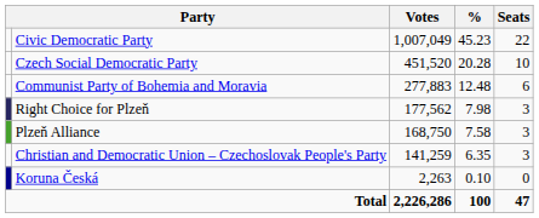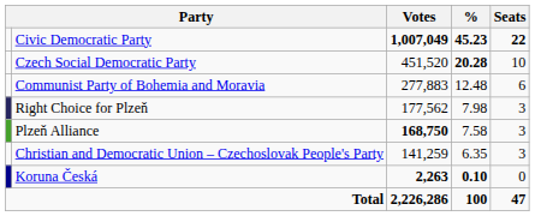Civic Democratic Party | Votes: normal -> bold
Civic Democratic Party | %: normal -> bold
Civic Democratic Party | Seats: normal -> bold
Czech Social Democratic Party | %: normal -> bold
Plzeň Alliance | Votes: normal -> bold
Koruna Česká | Votes: normal -> bold
Koruna Česká | %: normal -> bold
